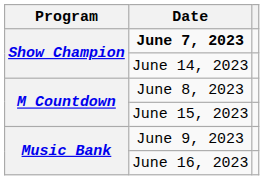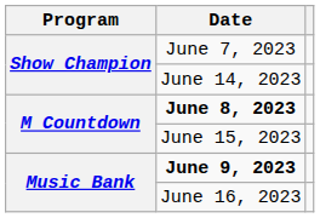June 7, 2023 | Date: bold -> normal
June 8, 2023 | Date: normal -> bold
June 9, 2023 | Date: normal -> bold
